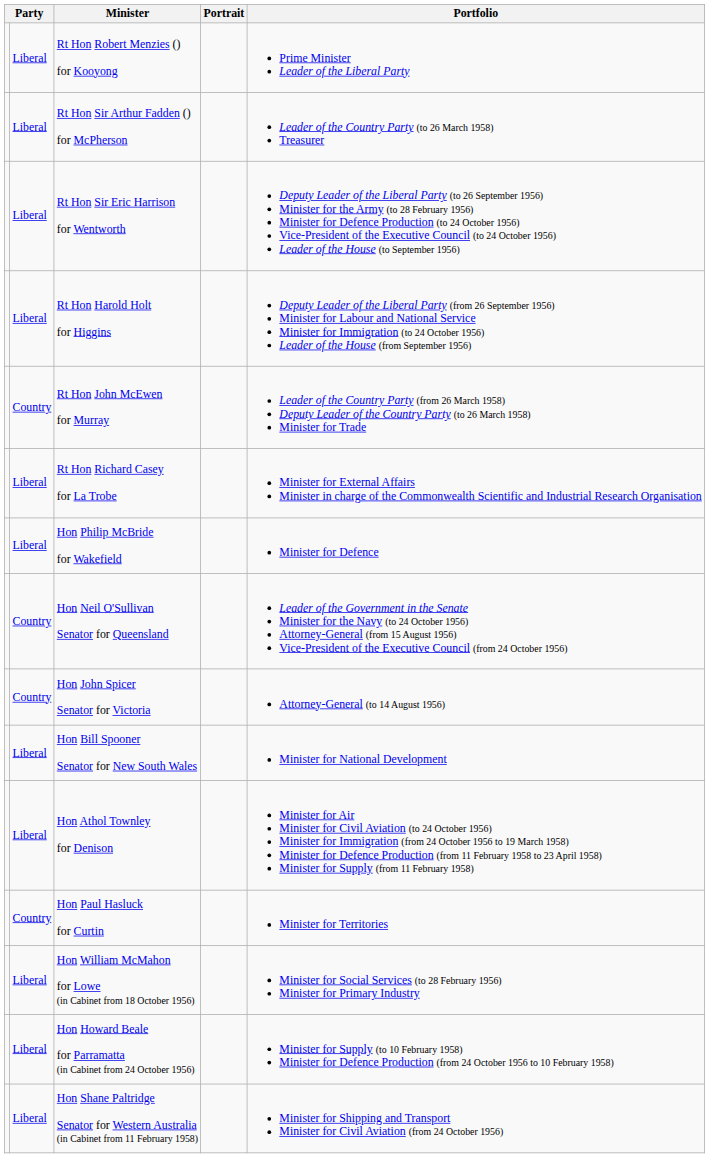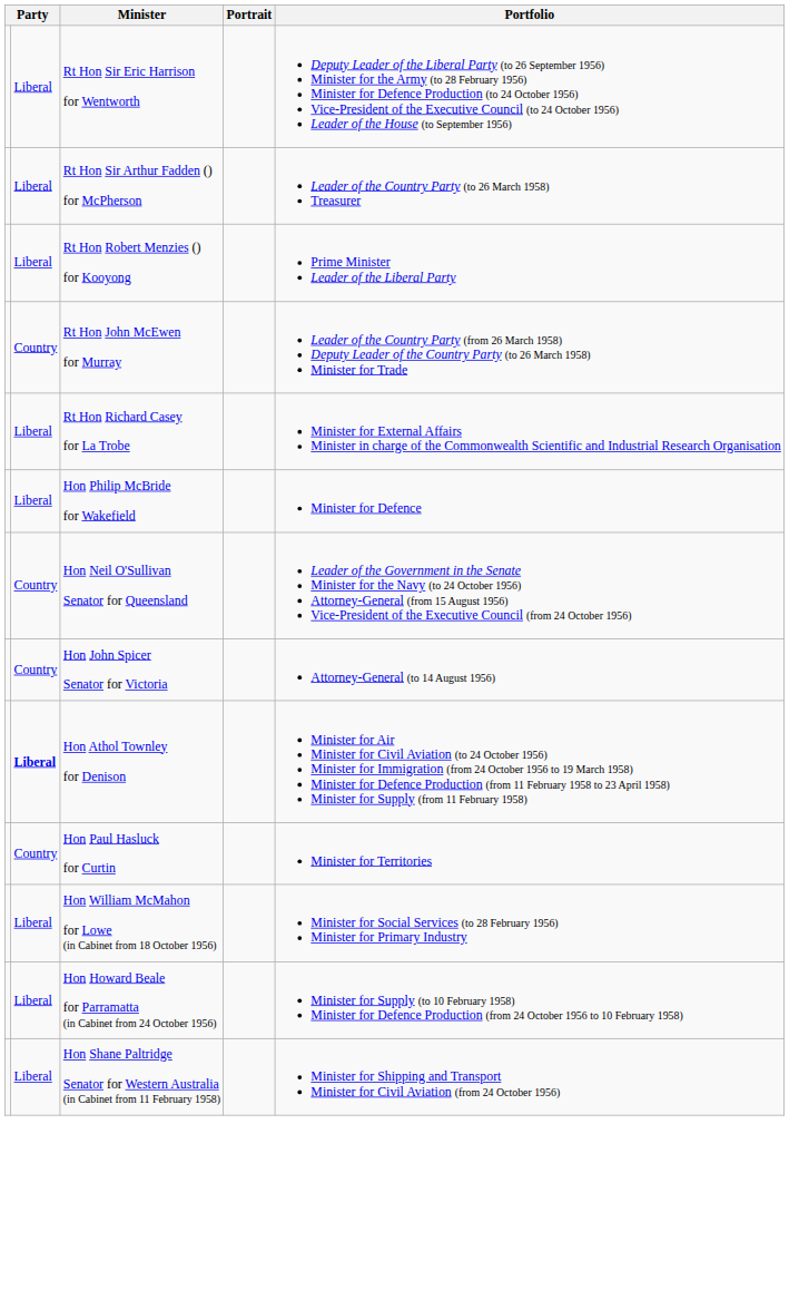rows swapped: Rt Hon Robert Menzies () for Kooyong <-> Rt Hon Sir Eric Harrison for Wentworth
- row: Liberal | Rt Hon Harold Holt for Higgins | Deputy Leader of the Liberal Party (from 26 September 1956) Minister for Labour and National Service Minister for Immigration (to 24 October 1956) Leader of the House (from September 1956)
- row: Liberal | Hon Bill Spooner Senator for New South Wales | Minister for National Development
Hon Athol Townley for Denison | column 2: normal -> bold
